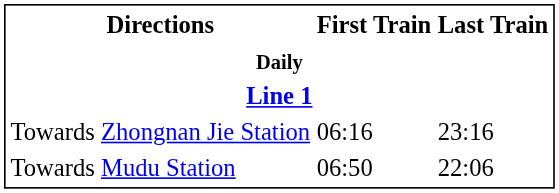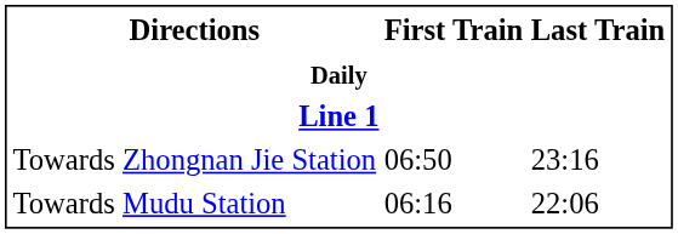Towards Zhongnan Jie Station | First Train / Daily: 06:16 -> 06:50
Towards Mudu Station | First Train / Daily: 06:50 -> 06:16
